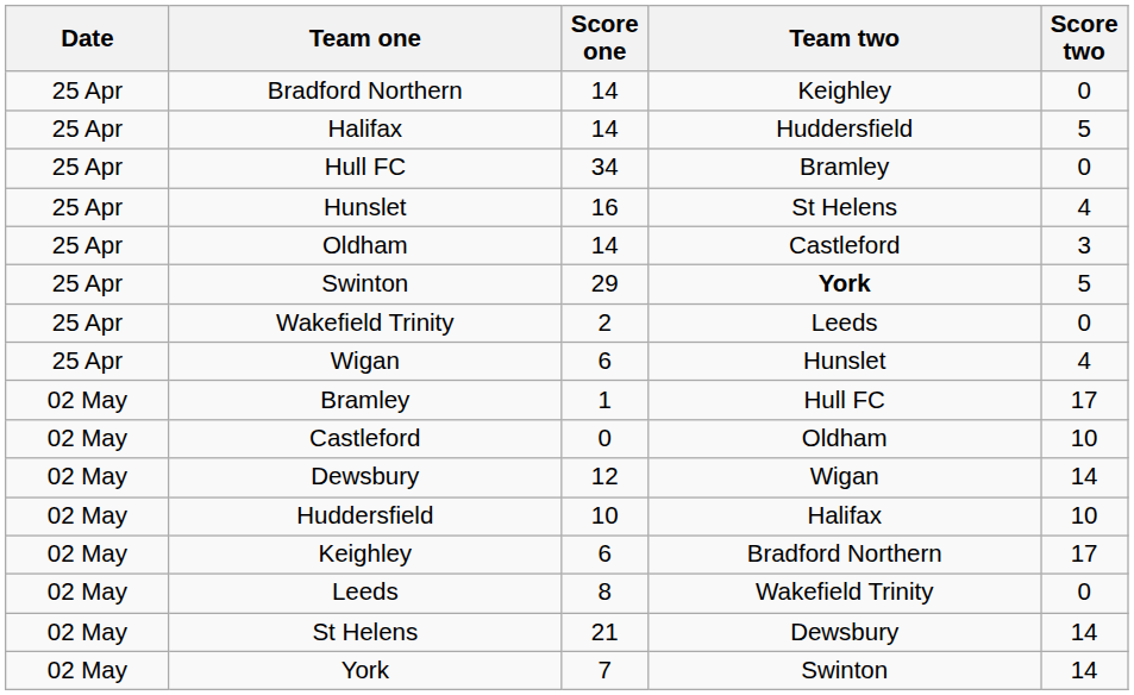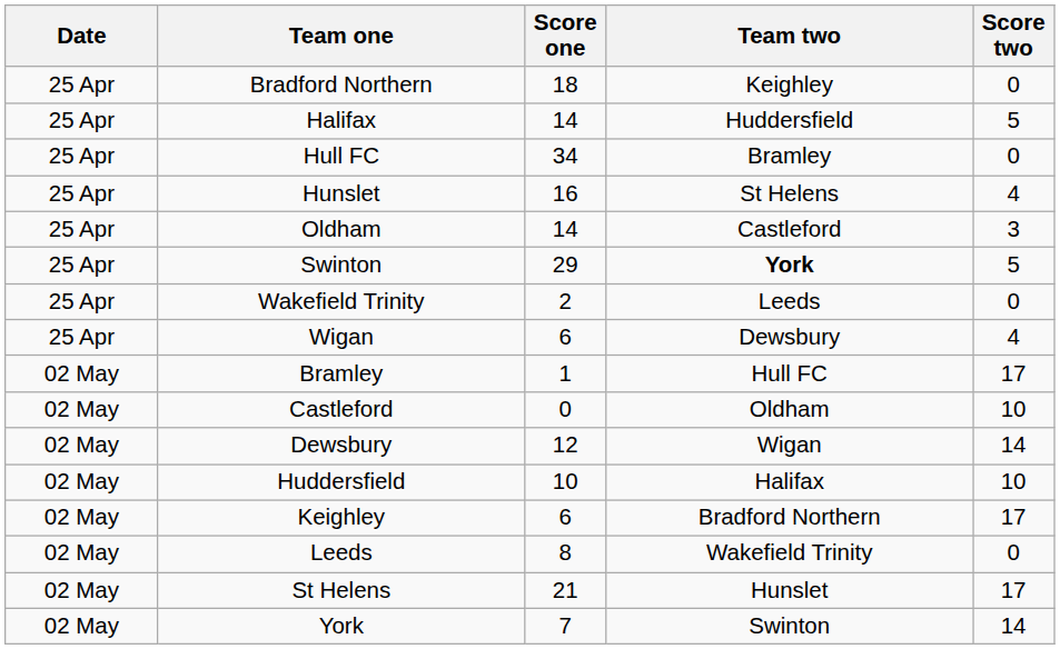row 2 | Score one: 14 -> 18
row 9 | Team two: Hunslet -> Dewsbury
row 16 | Team two: Dewsbury -> Hunslet
row 16 | Score two: 14 -> 17
